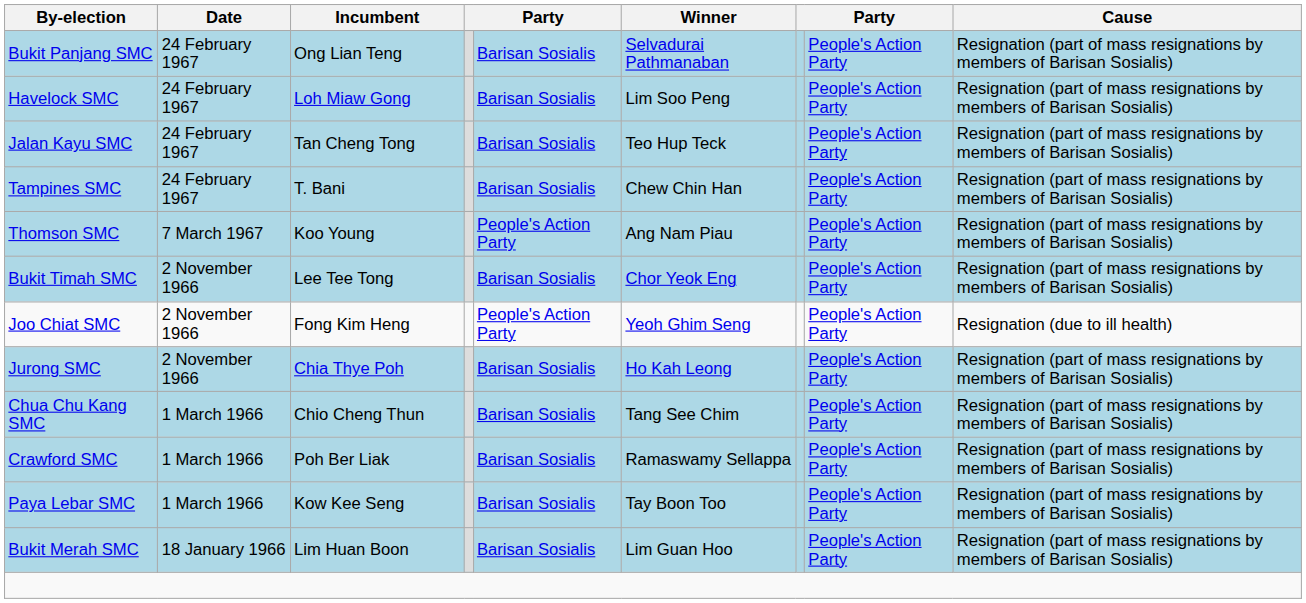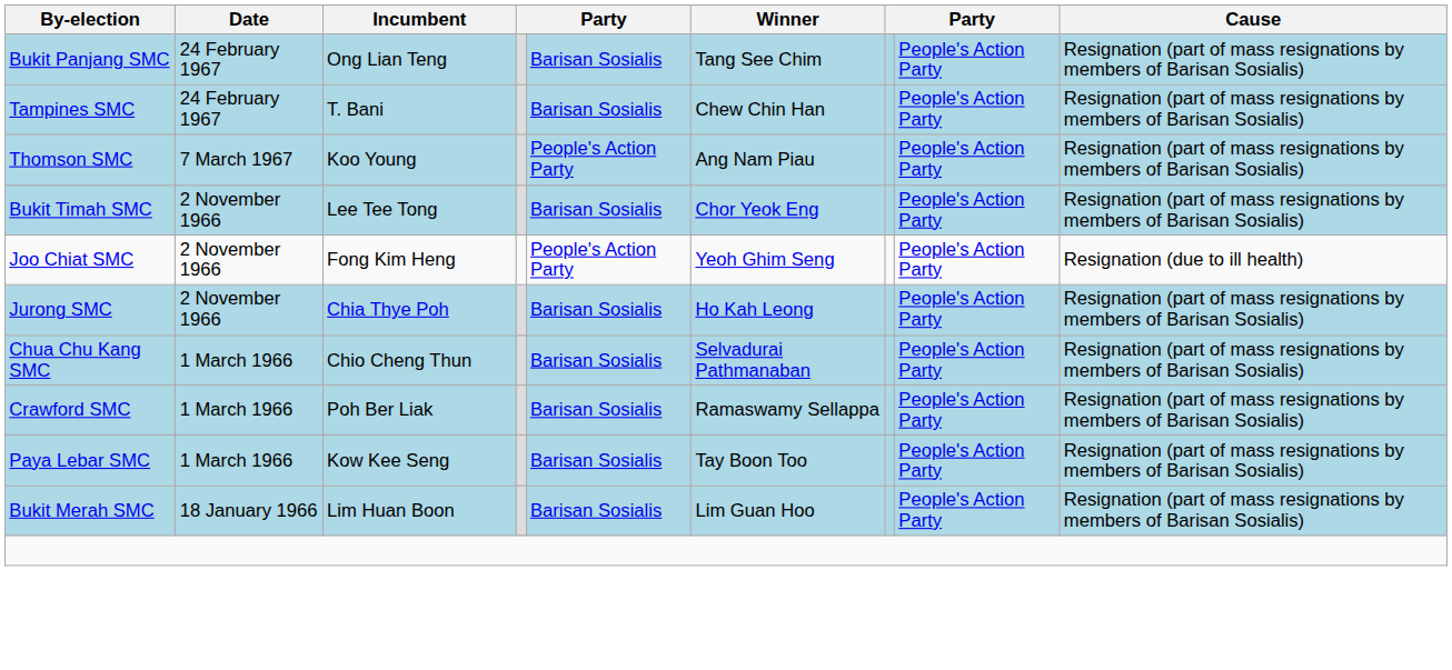Bukit Panjang SMC | Winner: Selvadurai Pathmanaban -> Tang See Chim
- row: Havelock SMC | 24 February 1967 | Loh Miaw Gong | Barisan Sosialis | Lim Soo Peng | People's Action Party | Resignation (part of mass resignations by members of Barisan Sosialis)
- row: Jalan Kayu SMC | 24 February 1967 | Tan Cheng Tong | Barisan Sosialis | Teo Hup Teck | People's Action Party | Resignation (part of mass resignations by members of Barisan Sosialis)
Chua Chu Kang SMC | Winner: Tang See Chim -> Selvadurai Pathmanaban
